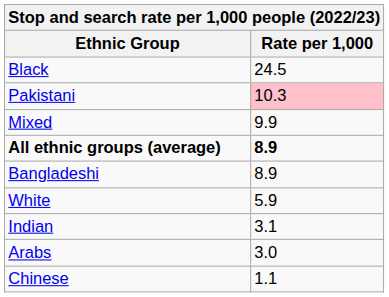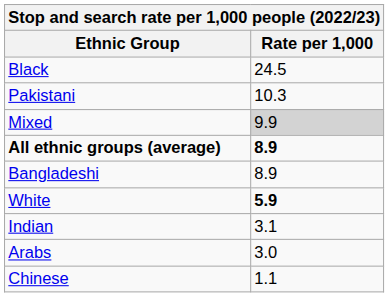Pakistani | Rate per 1,000: pink background -> no background
Mixed | Rate per 1,000: no background -> lightgrey background
White | Rate per 1,000: normal -> bold
